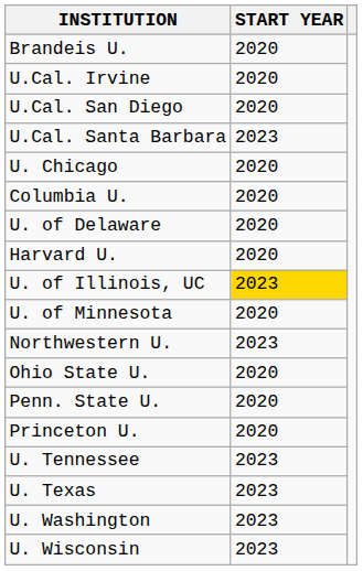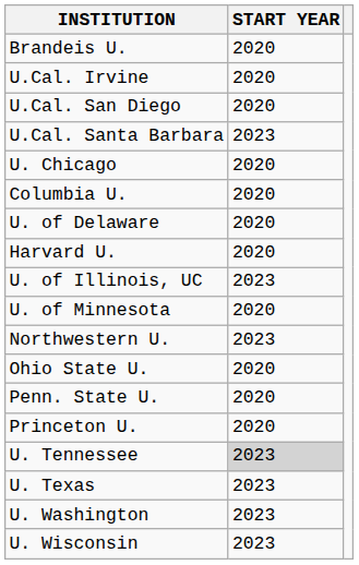U. of Illinois, UC | START YEAR: gold background -> no background
U. Tennessee | START YEAR: no background -> lightgrey background
